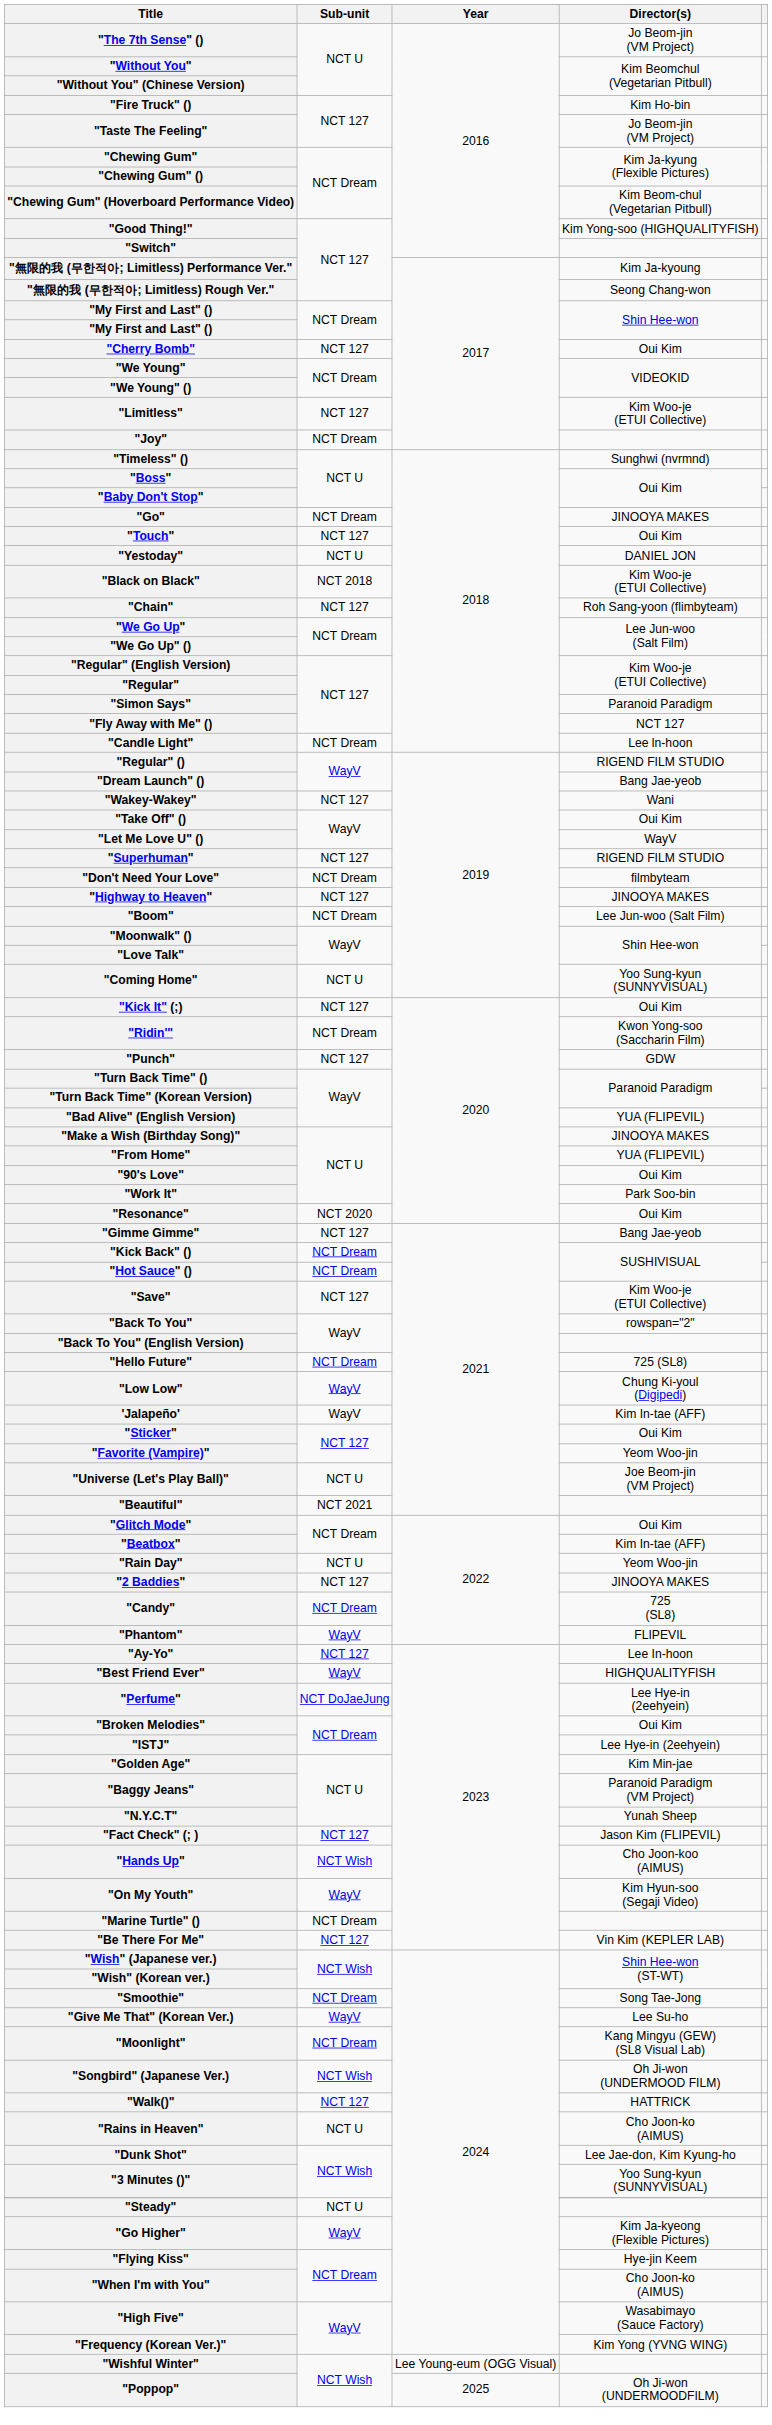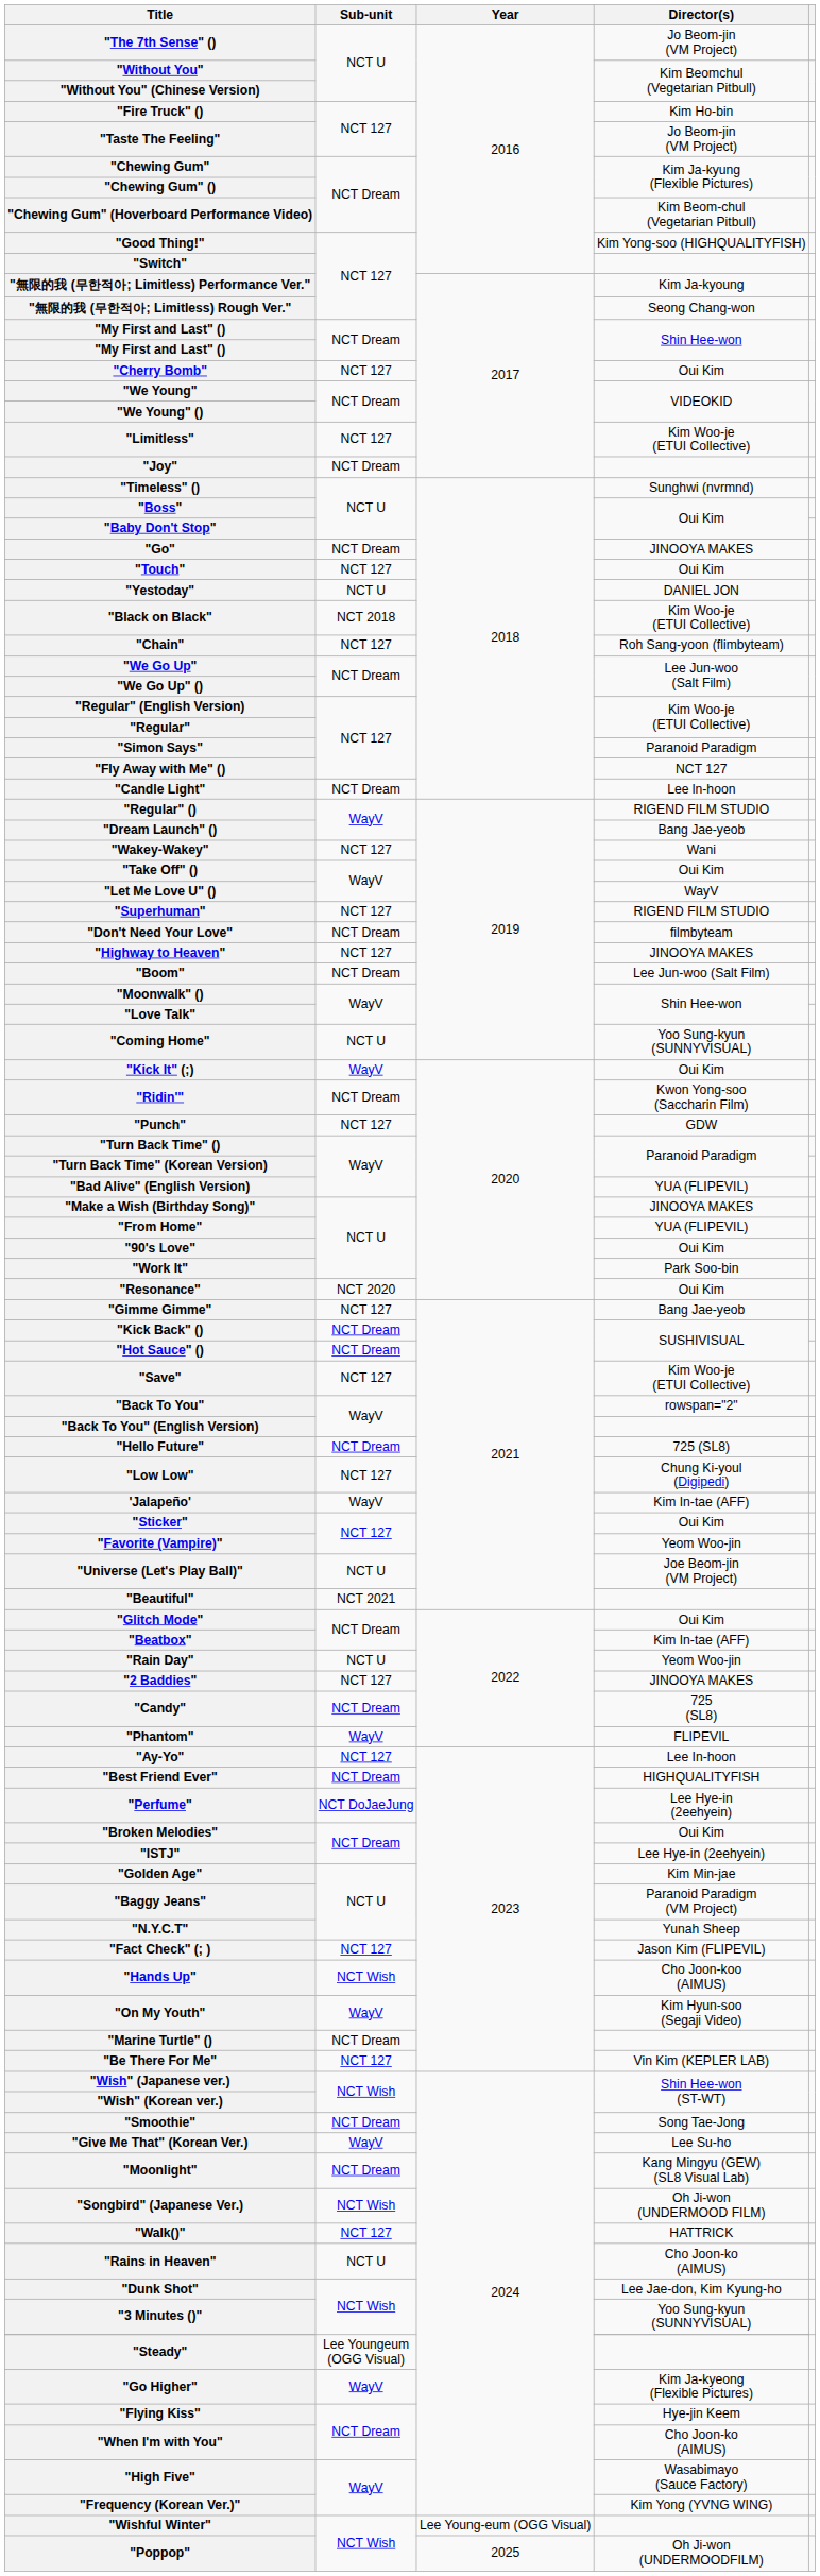"Kick It" (;) | Sub-unit: NCT 127 -> WayV
"Low Low" | Sub-unit: WayV -> NCT 127
"Best Friend Ever" | Sub-unit: WayV -> NCT Dream
"Steady" | Sub-unit: NCT U -> Lee Youngeum (OGG Visual)
